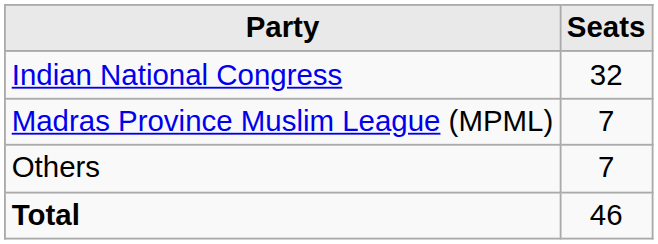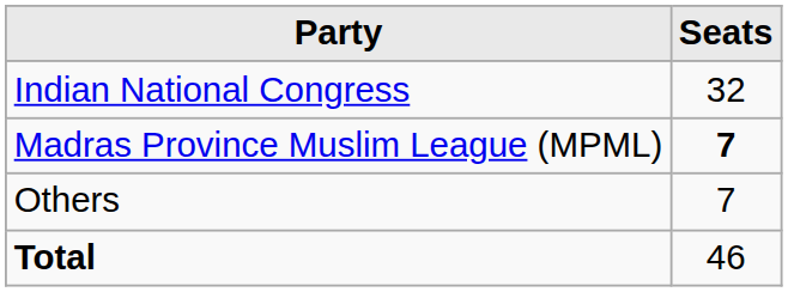Madras Province Muslim League (MPML) | Seats: normal -> bold
